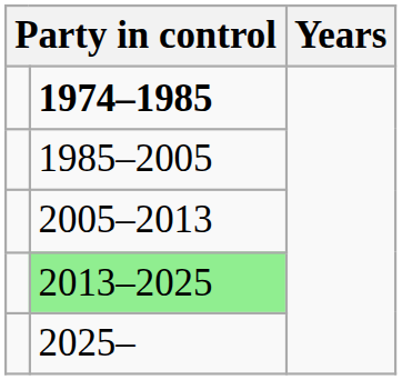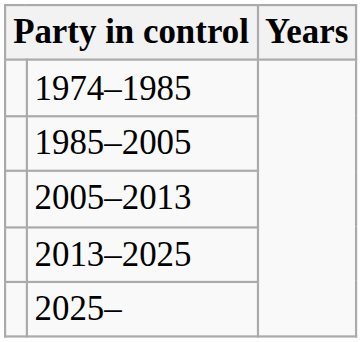1974–1985 | column 2: bold -> normal
2013–2025 | column 2: lightgreen background -> no background
